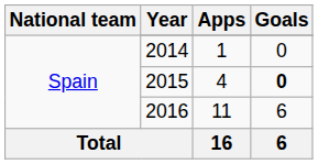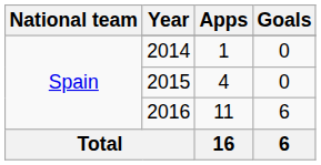2015 | Goals: bold -> normal
